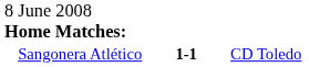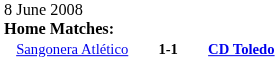Sangonera Atlético | column 3: normal -> bold
